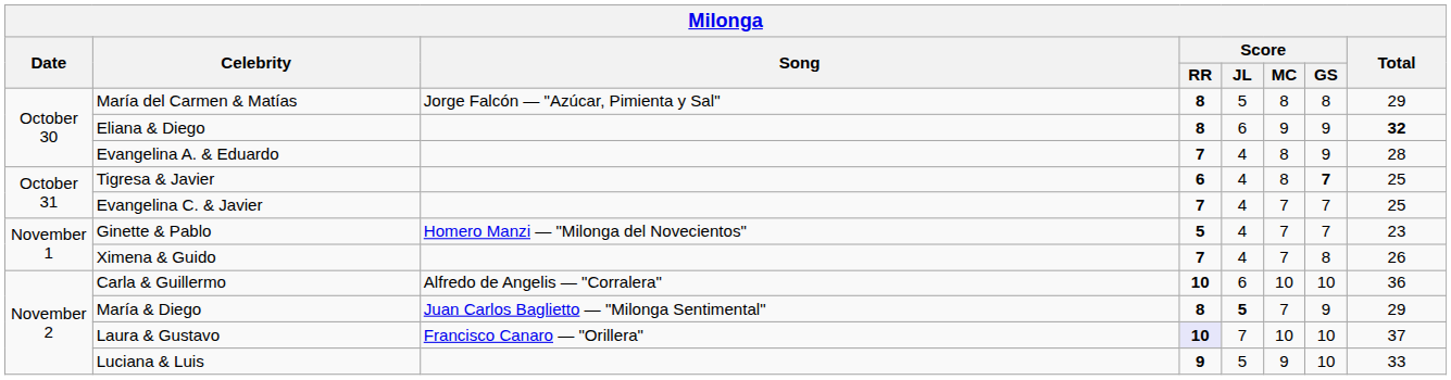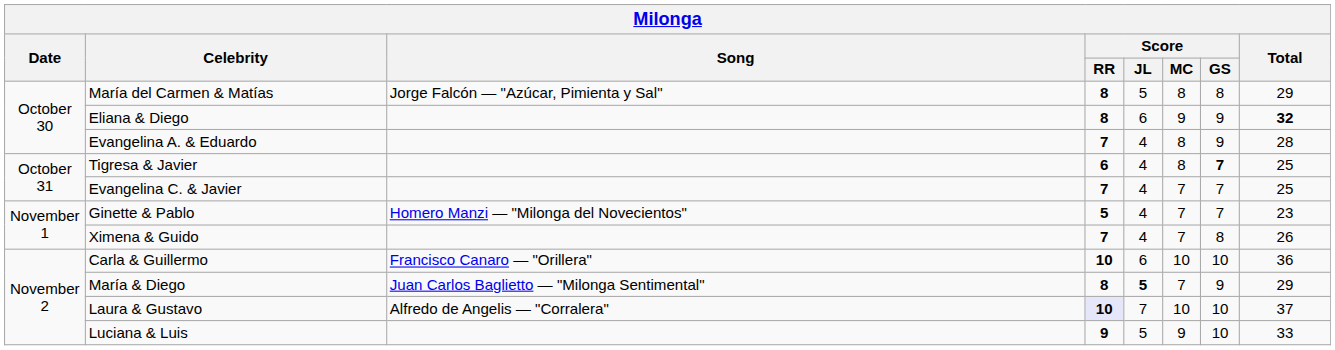Carla & Guillermo | Song: Alfredo de Angelis — "Corralera" -> Francisco Canaro — "Orillera"
Laura & Gustavo | Song: Francisco Canaro — "Orillera" -> Alfredo de Angelis — "Corralera"
